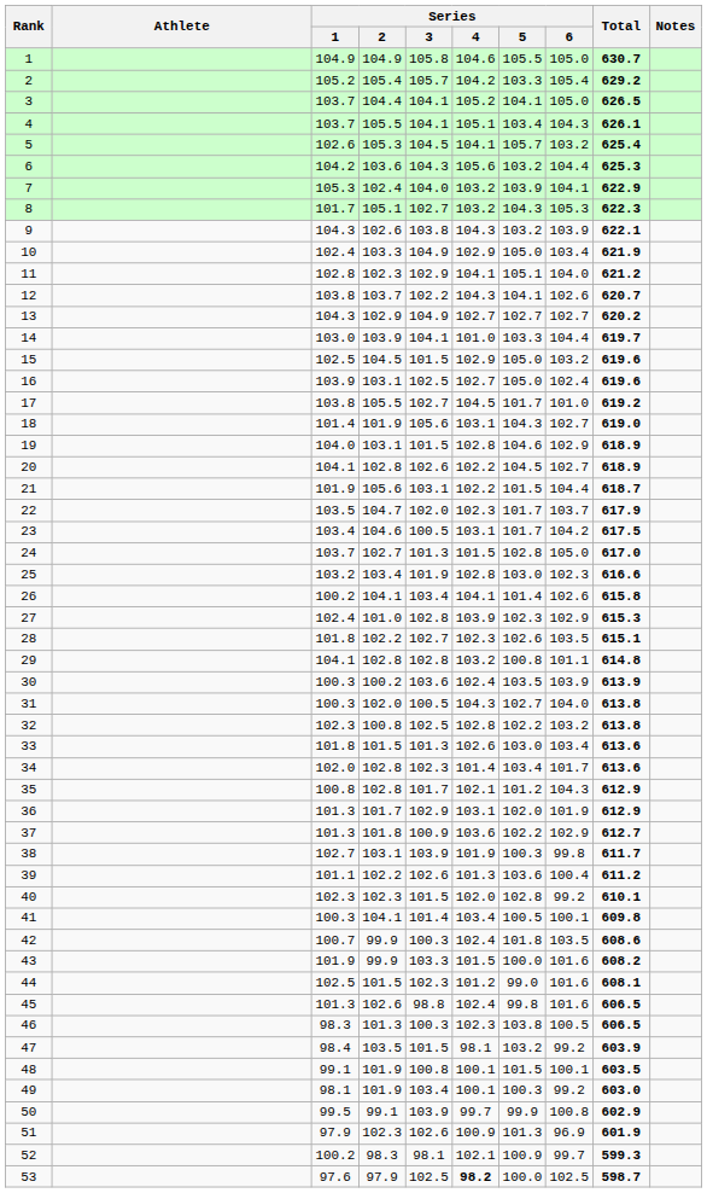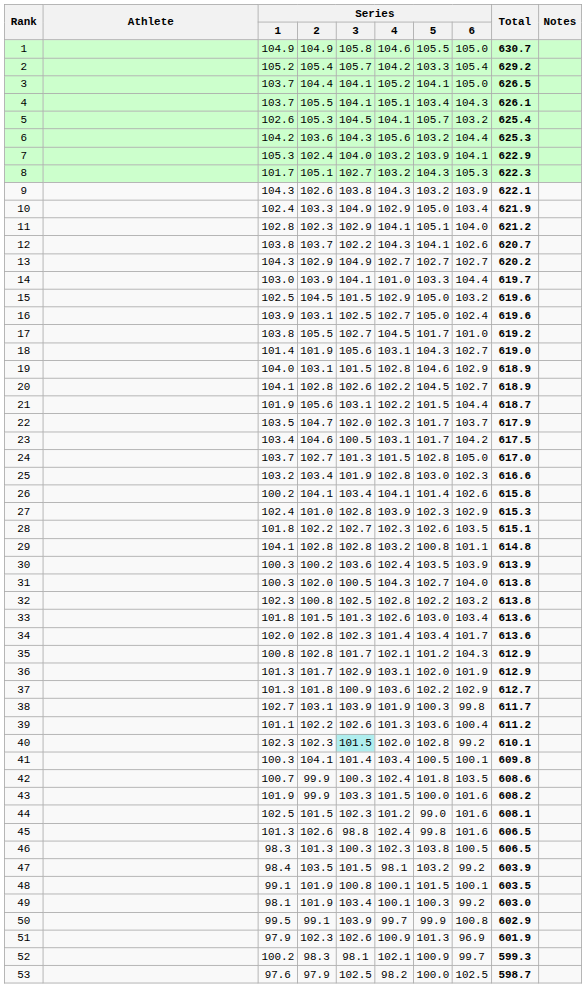40 | Series / 3: no background -> paleturquoise background
53 | Series / 4: bold -> normal
